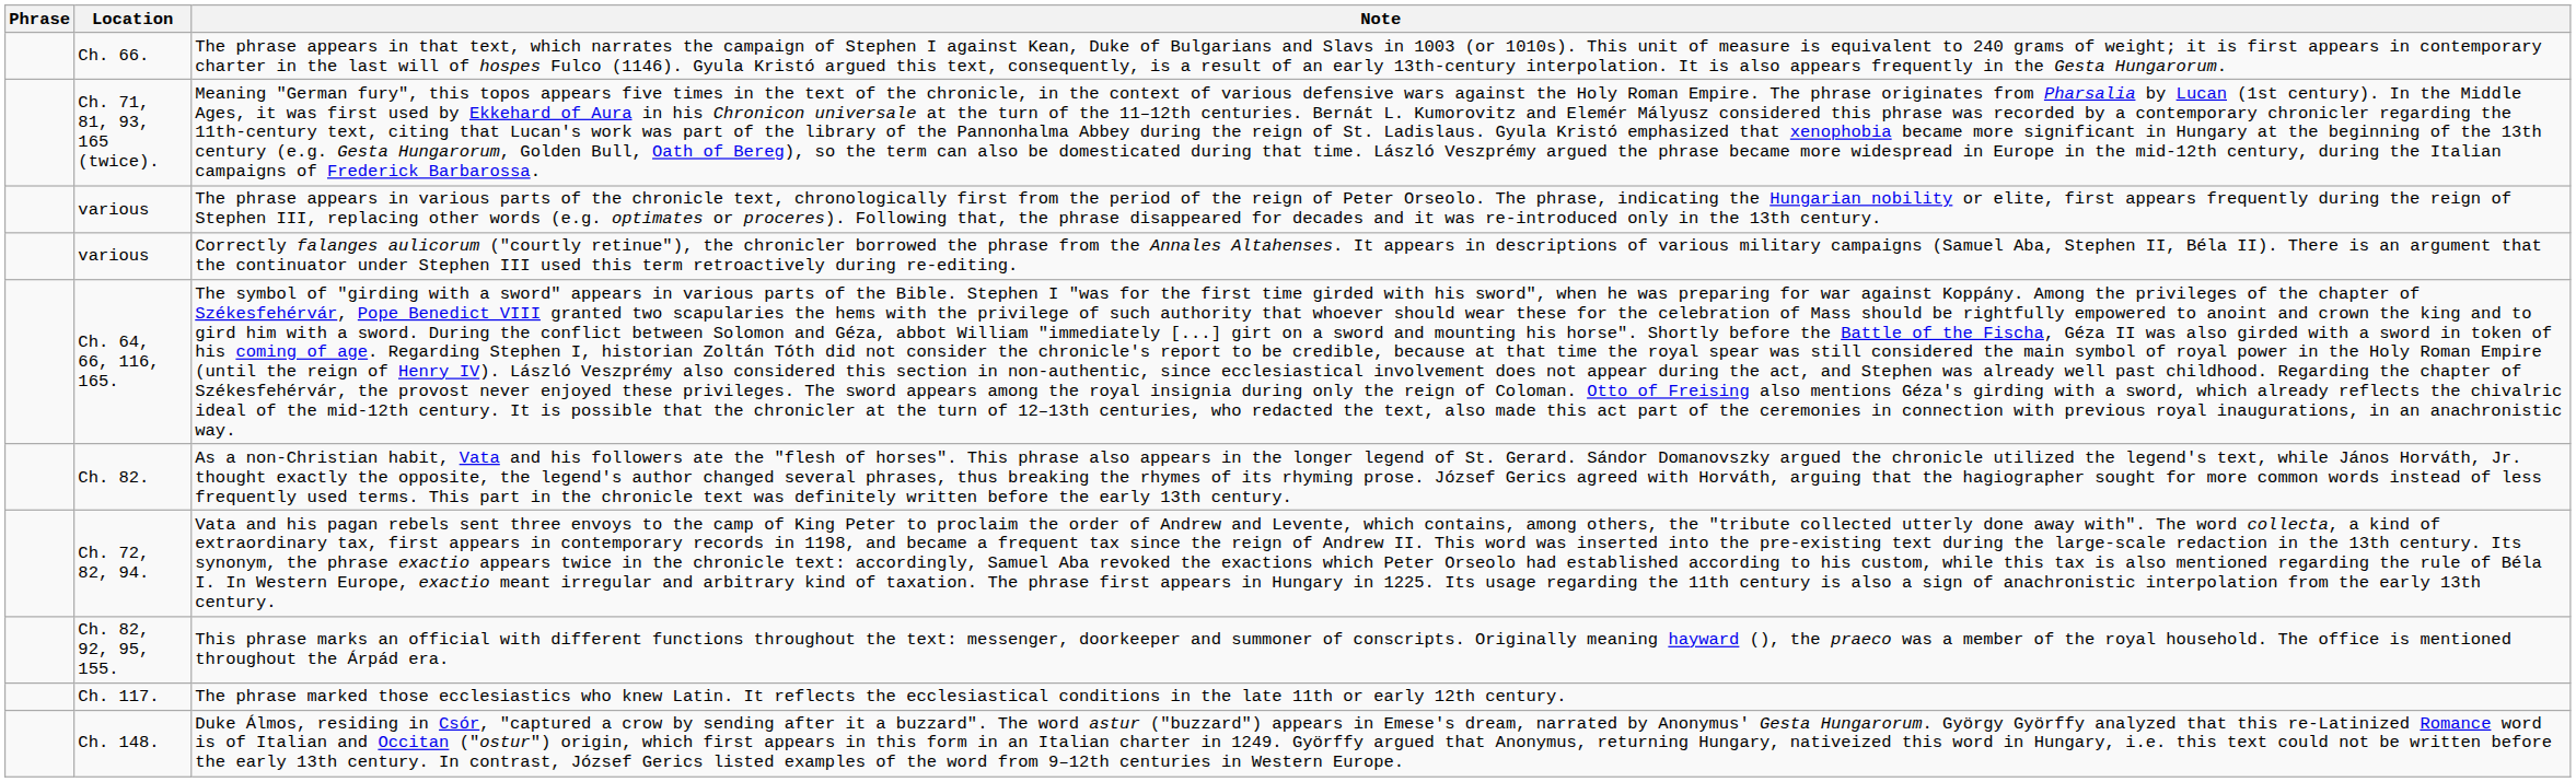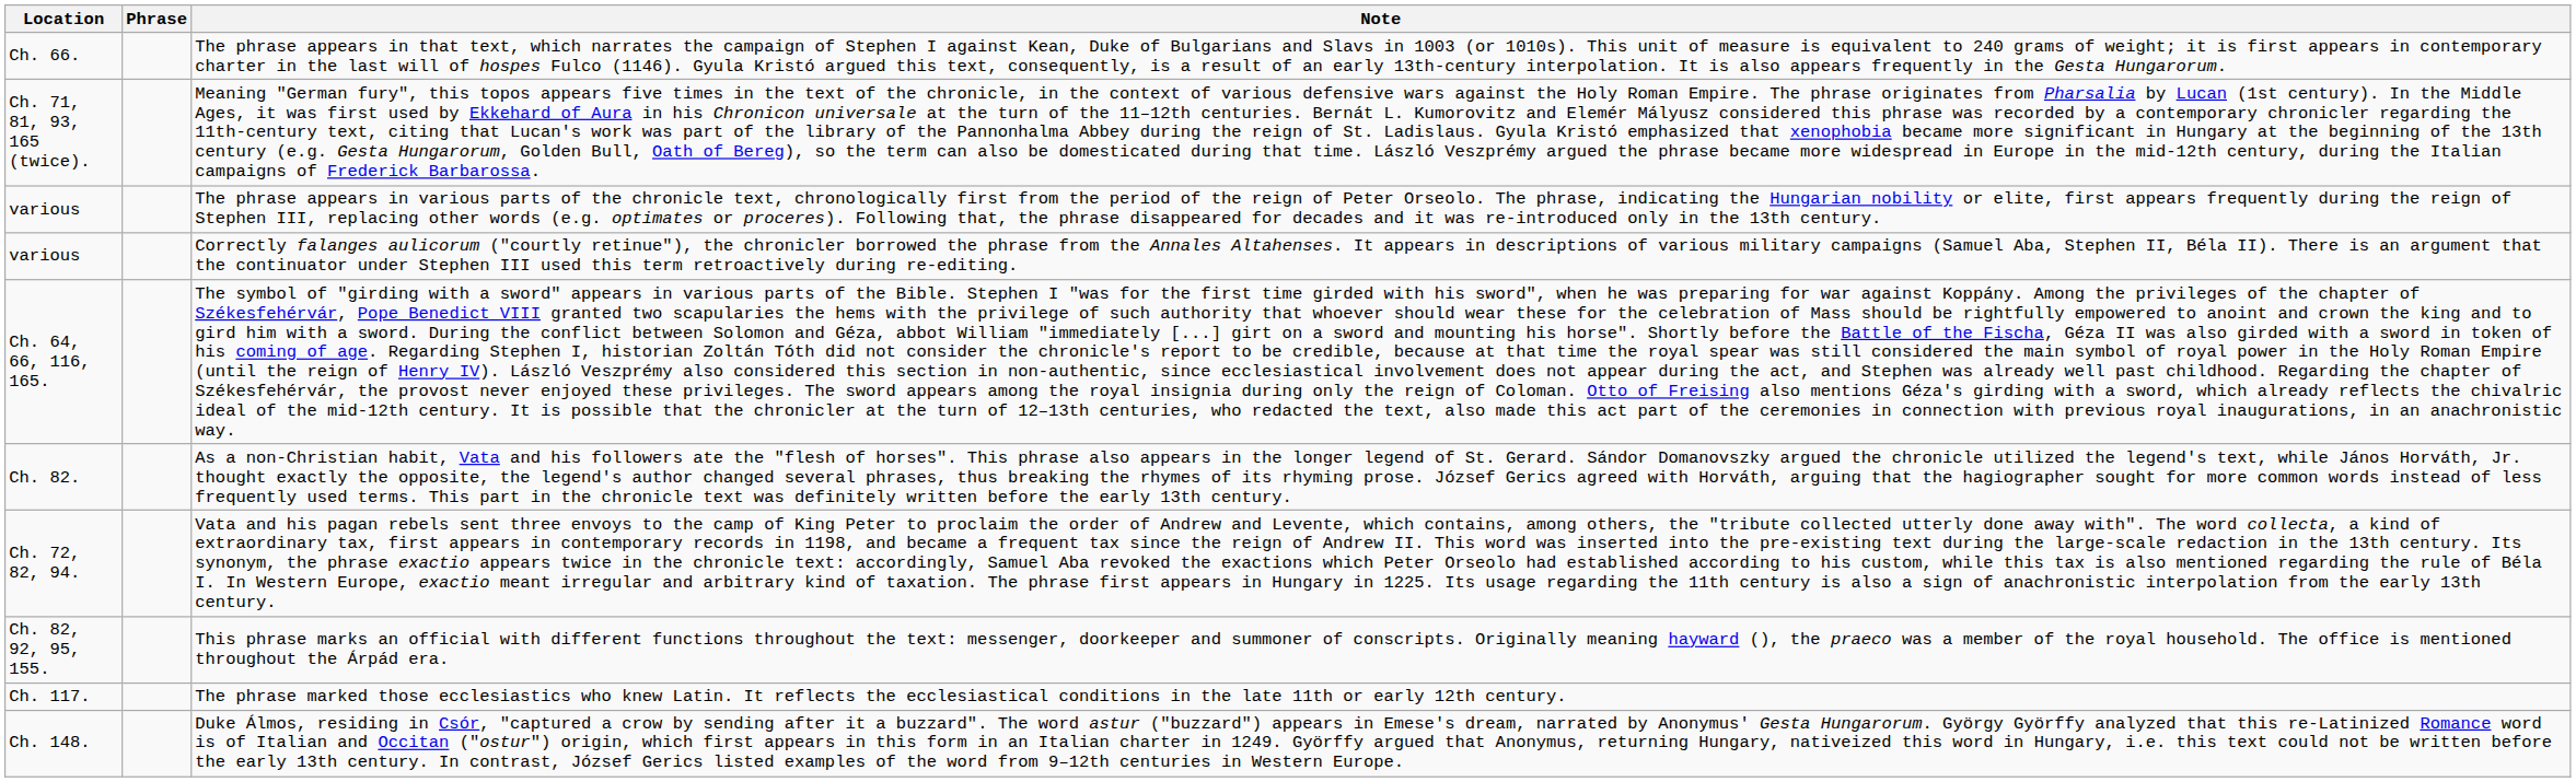columns swapped: Phrase <-> Location
